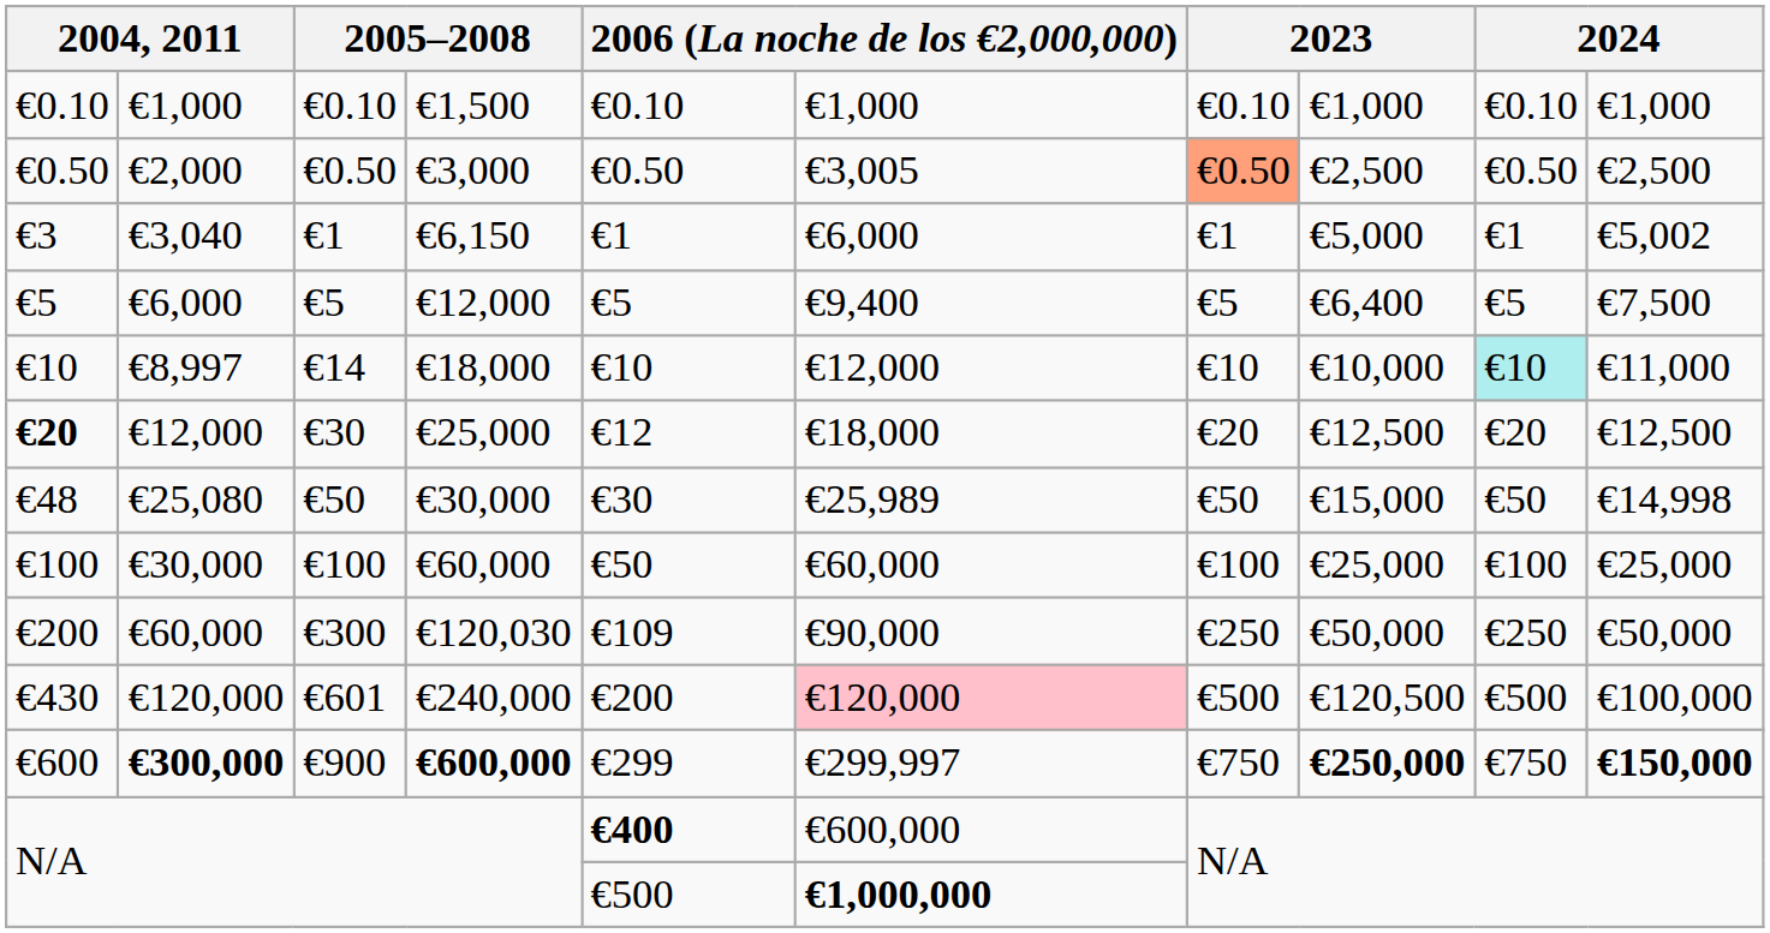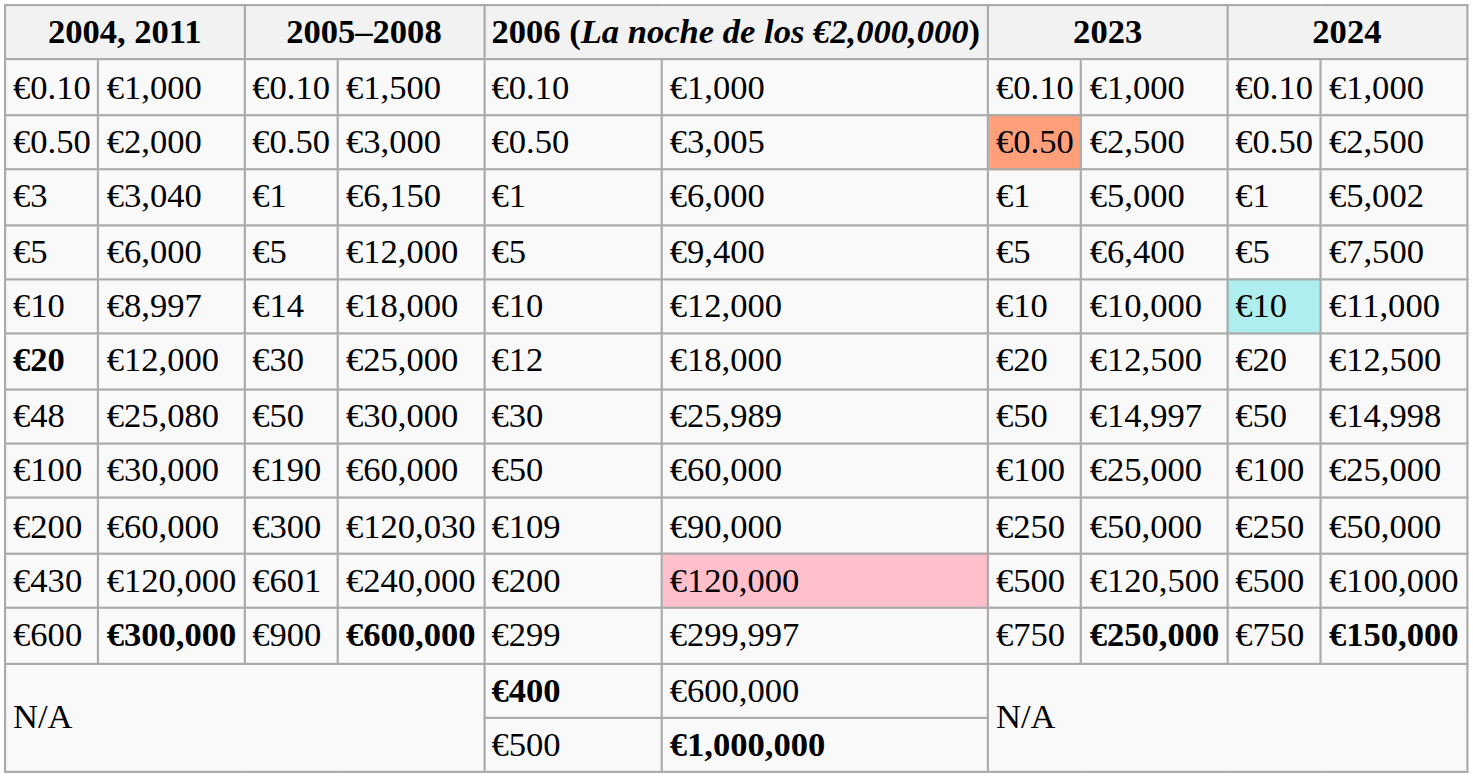row 8 | column 8: €15,000 -> €14,997
row 9 | column 3: €100 -> €190
